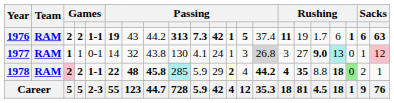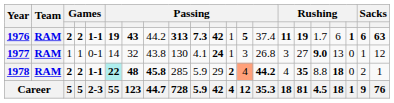1976 | column 7: normal -> bold
1976 | column 12: bold -> normal
1976 | column 16: normal -> bold
1977 | column 3: bold -> normal
1977 | column 11: normal -> bold
1977 | column 14: lightgrey background -> no background
1977 | column 18: paleturquoise background -> no background
1977 | column 21: pink background -> no background
1978 | column 3: pink background -> no background
1978 | column 6: no background -> paleturquoise background
1978 | column 9: paleturquoise background -> no background
1978 | column 12: lightyellow background -> no background
1978 | column 13: no background -> lightsalmon background
1978 | column 15: bold -> normal
1978 | column 19: lightgreen background -> no background
